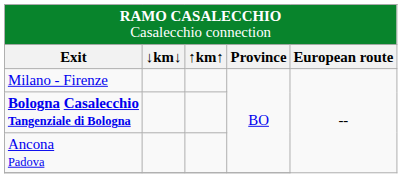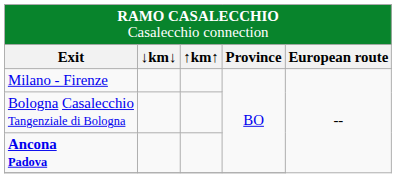Bologna Casalecchio Tangenziale di Bologna | column 1: bold -> normal
Ancona Padova | column 1: normal -> bold
